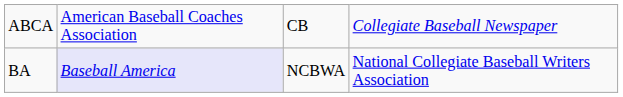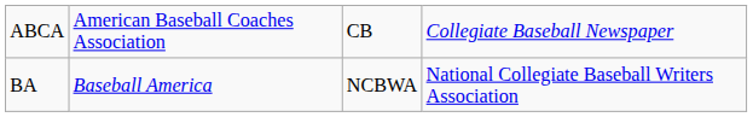BA | column 2: lavender background -> no background
